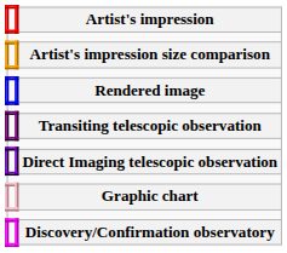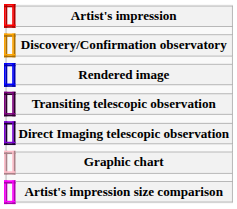row 3 | Artist's impression: Artist's impression size comparison -> Discovery/Confirmation observatory
row 13 | Artist's impression: Discovery/Confirmation observatory -> Artist's impression size comparison
